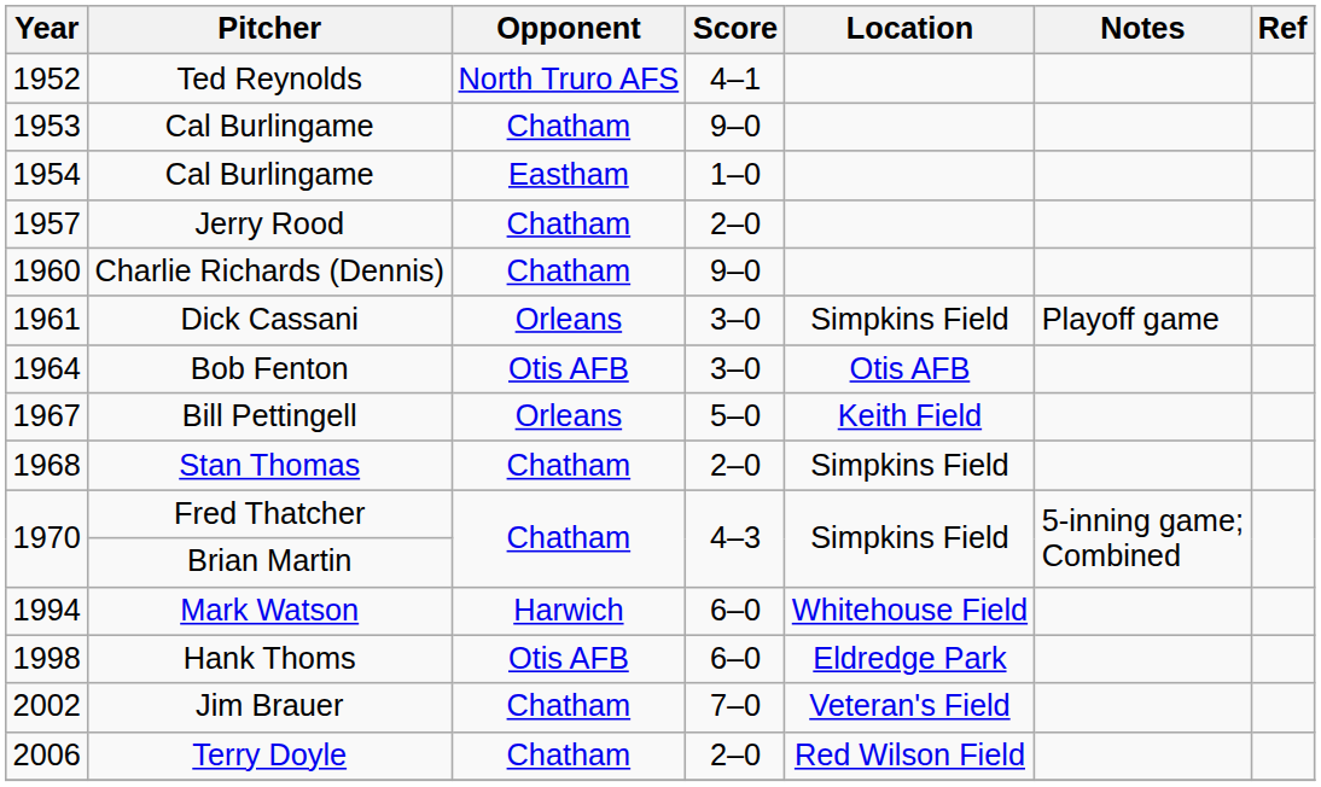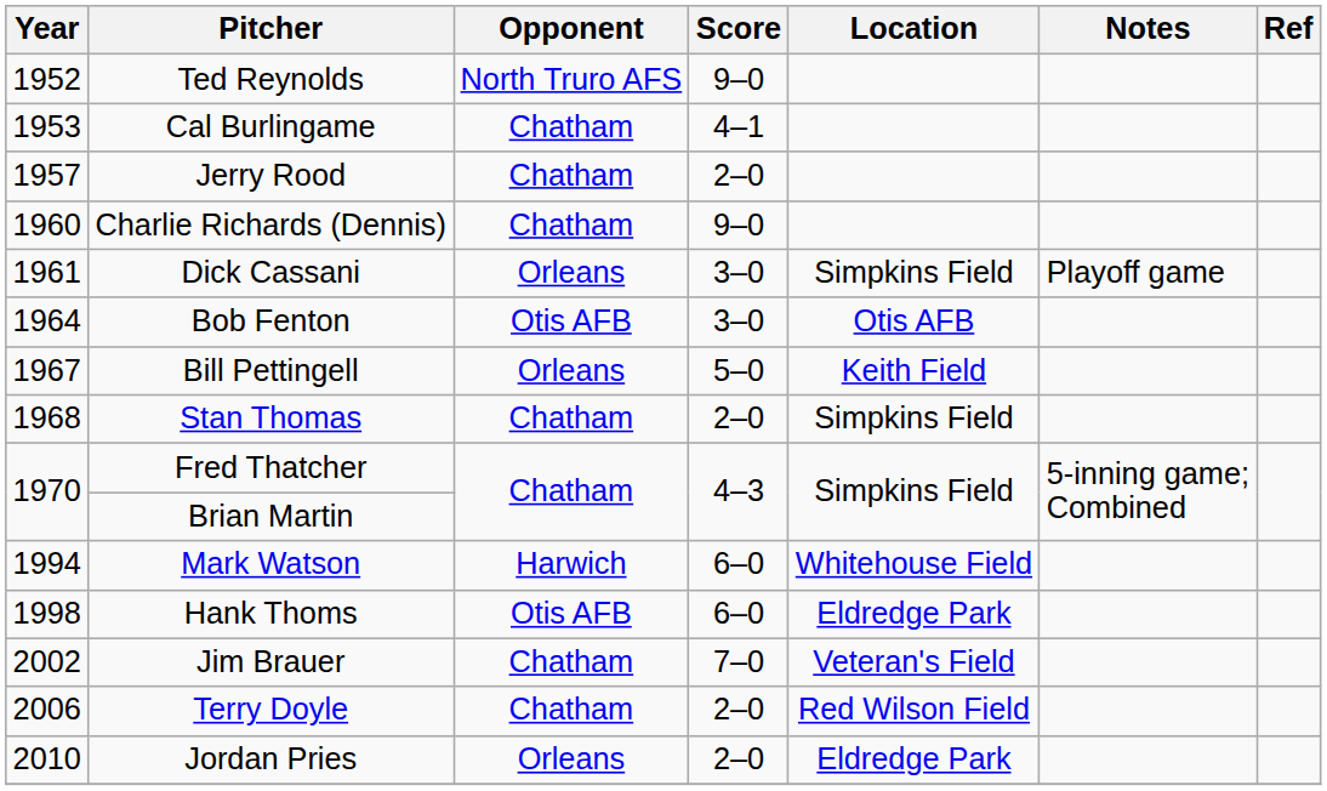Ted Reynolds | Score: 4–1 -> 9–0
1953 / Cal Burlingame | Score: 9–0 -> 4–1
- row: 1954 | Cal Burlingame | Eastham | 1–0
+ row: 2010 | Jordan Pries | Orleans | 2–0 | Eldredge Park
